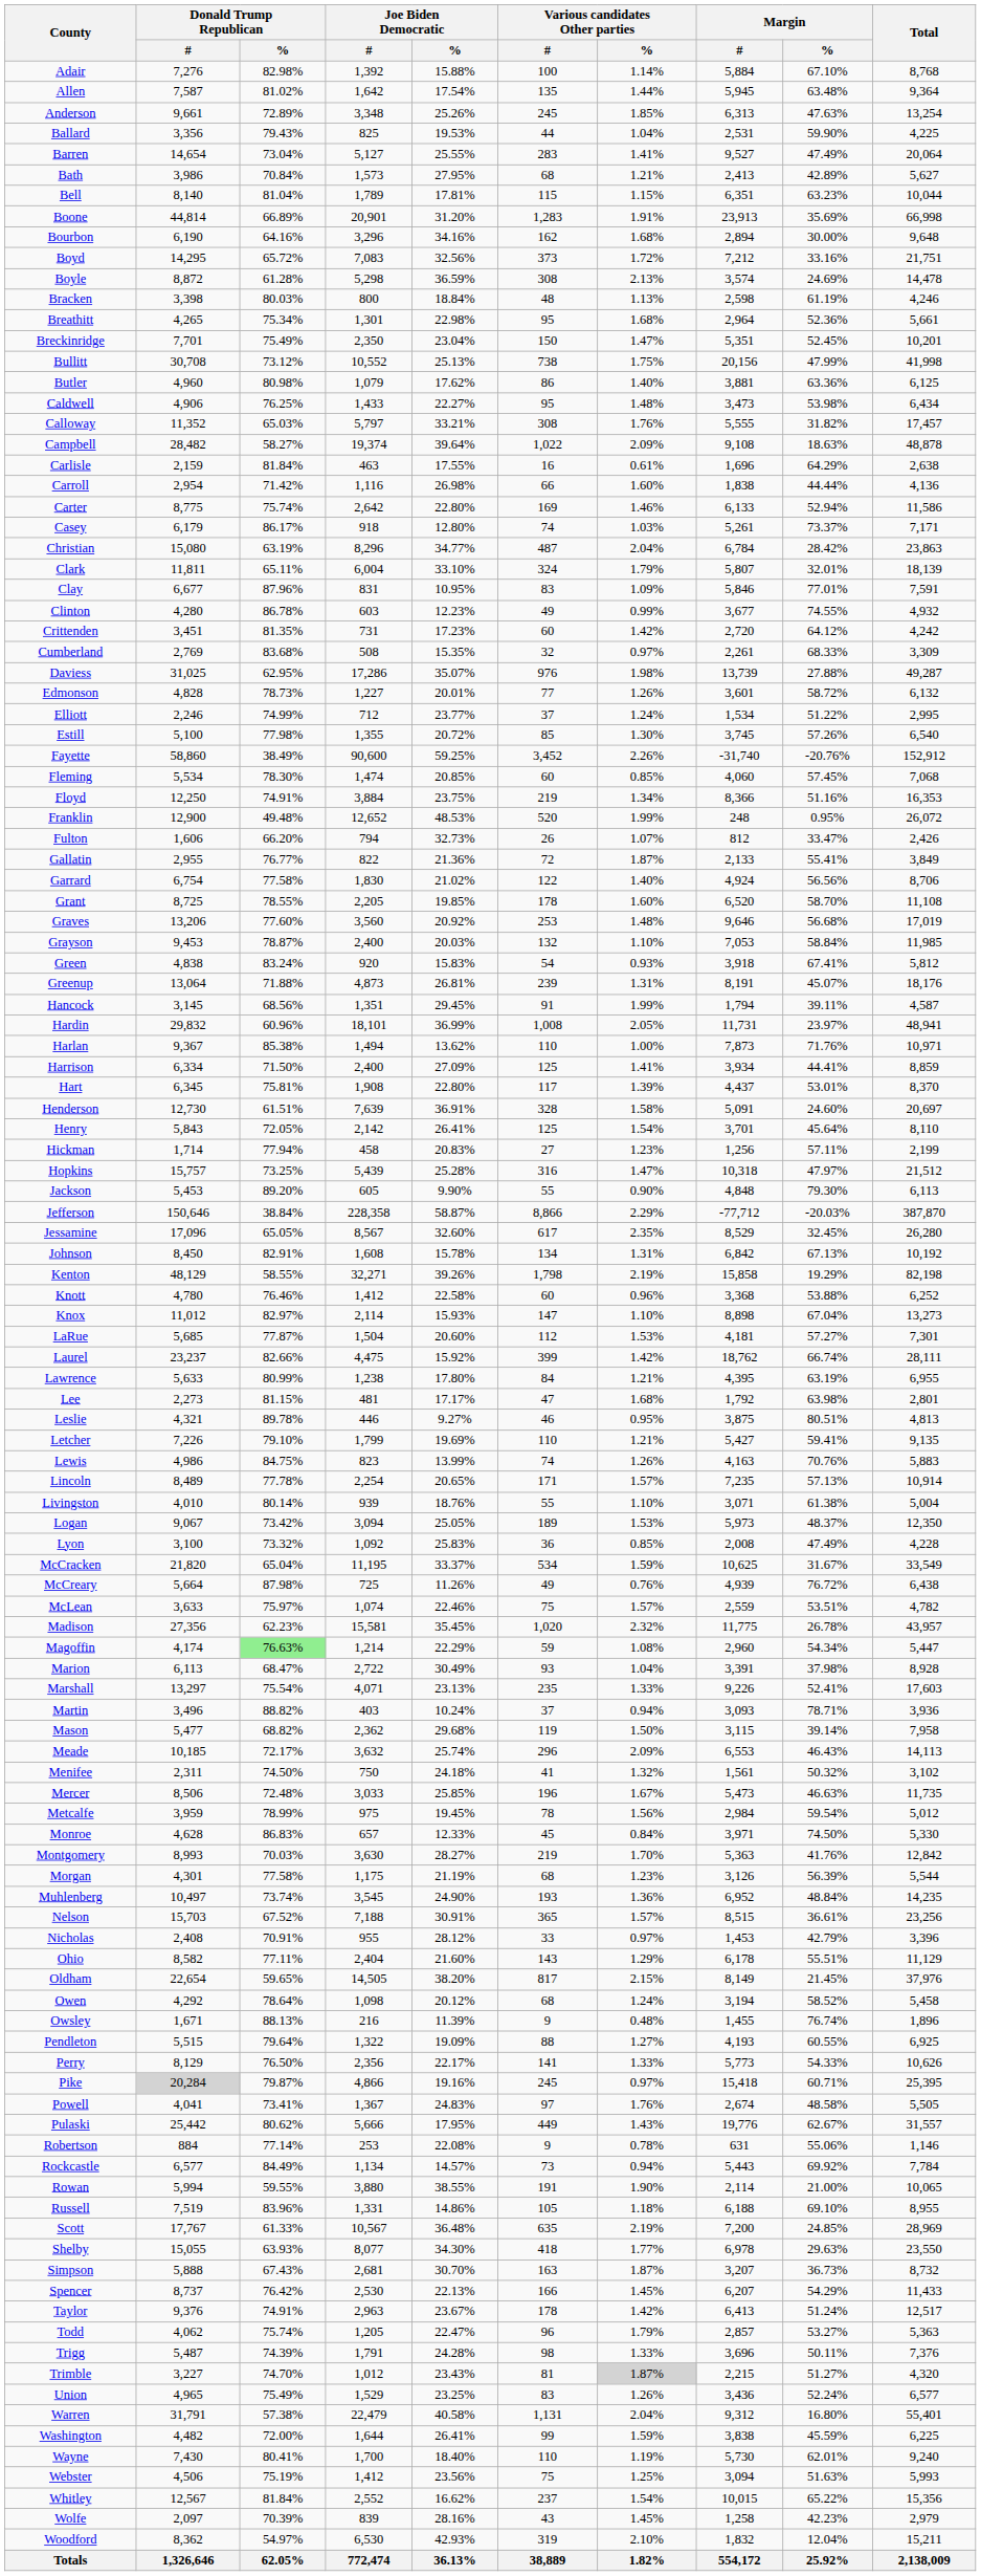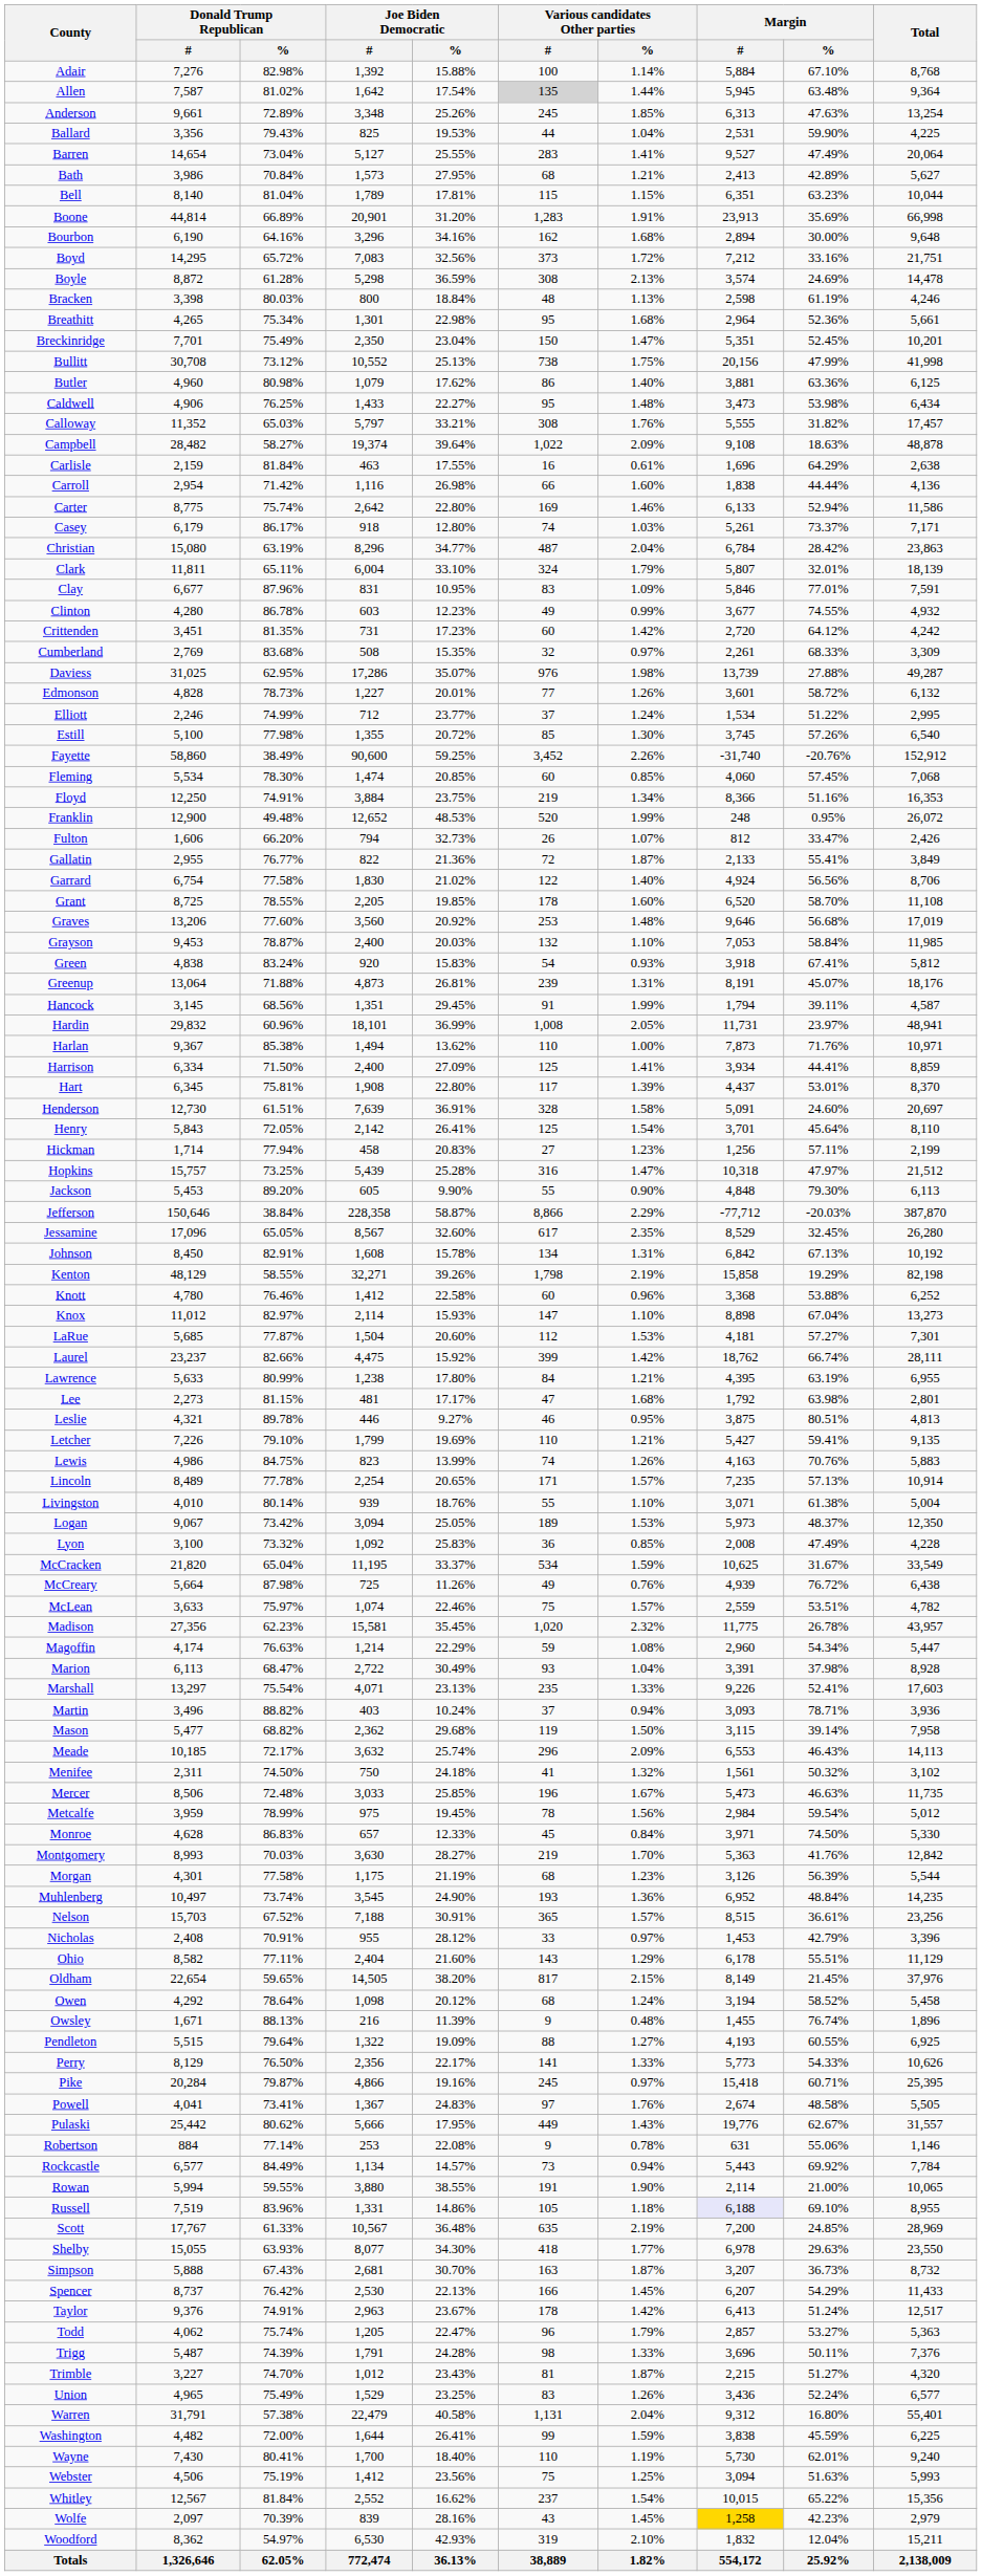Allen | Various candidates Other parties / #: no background -> lightgrey background
Magoffin | Donald Trump Republican / %: lightgreen background -> no background
Pike | Donald Trump Republican / #: lightgrey background -> no background
Russell | Margin / #: no background -> lavender background
Trimble | Various candidates Other parties / %: lightgrey background -> no background
Wolfe | Margin / #: no background -> gold background
